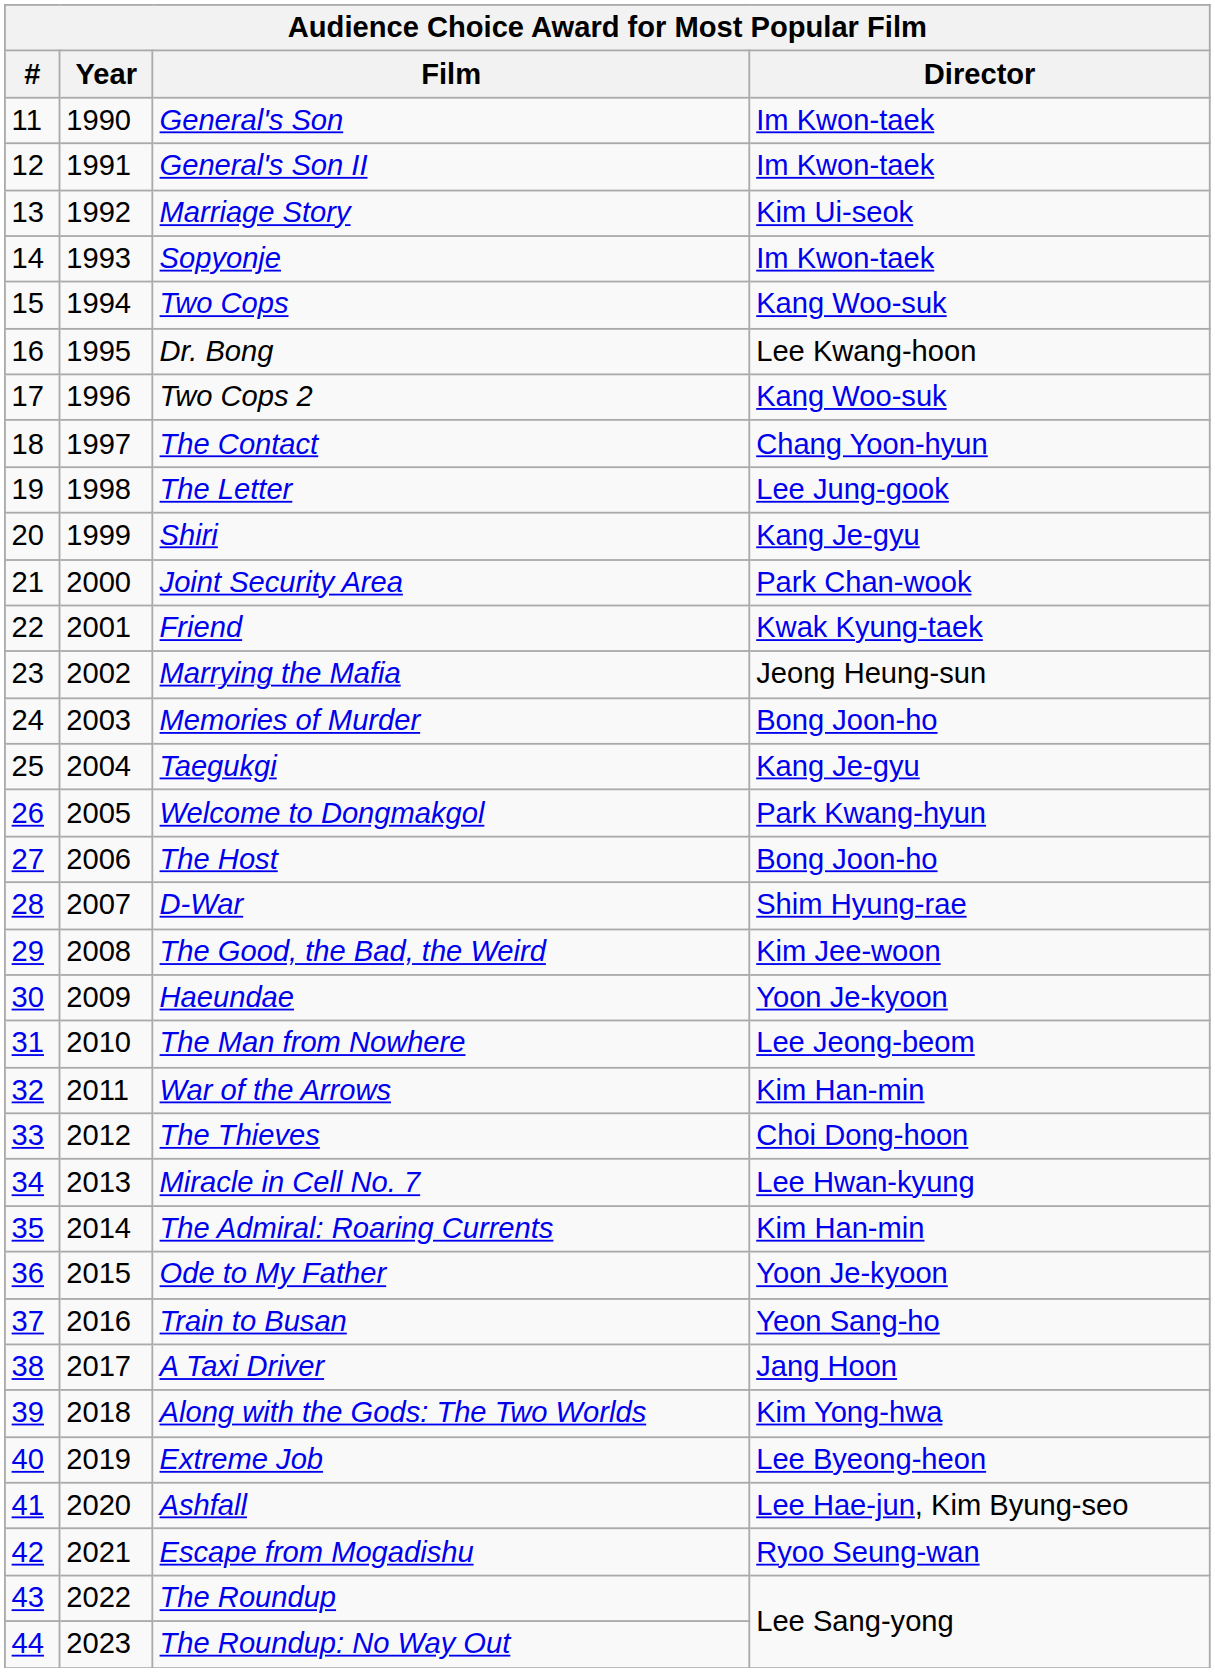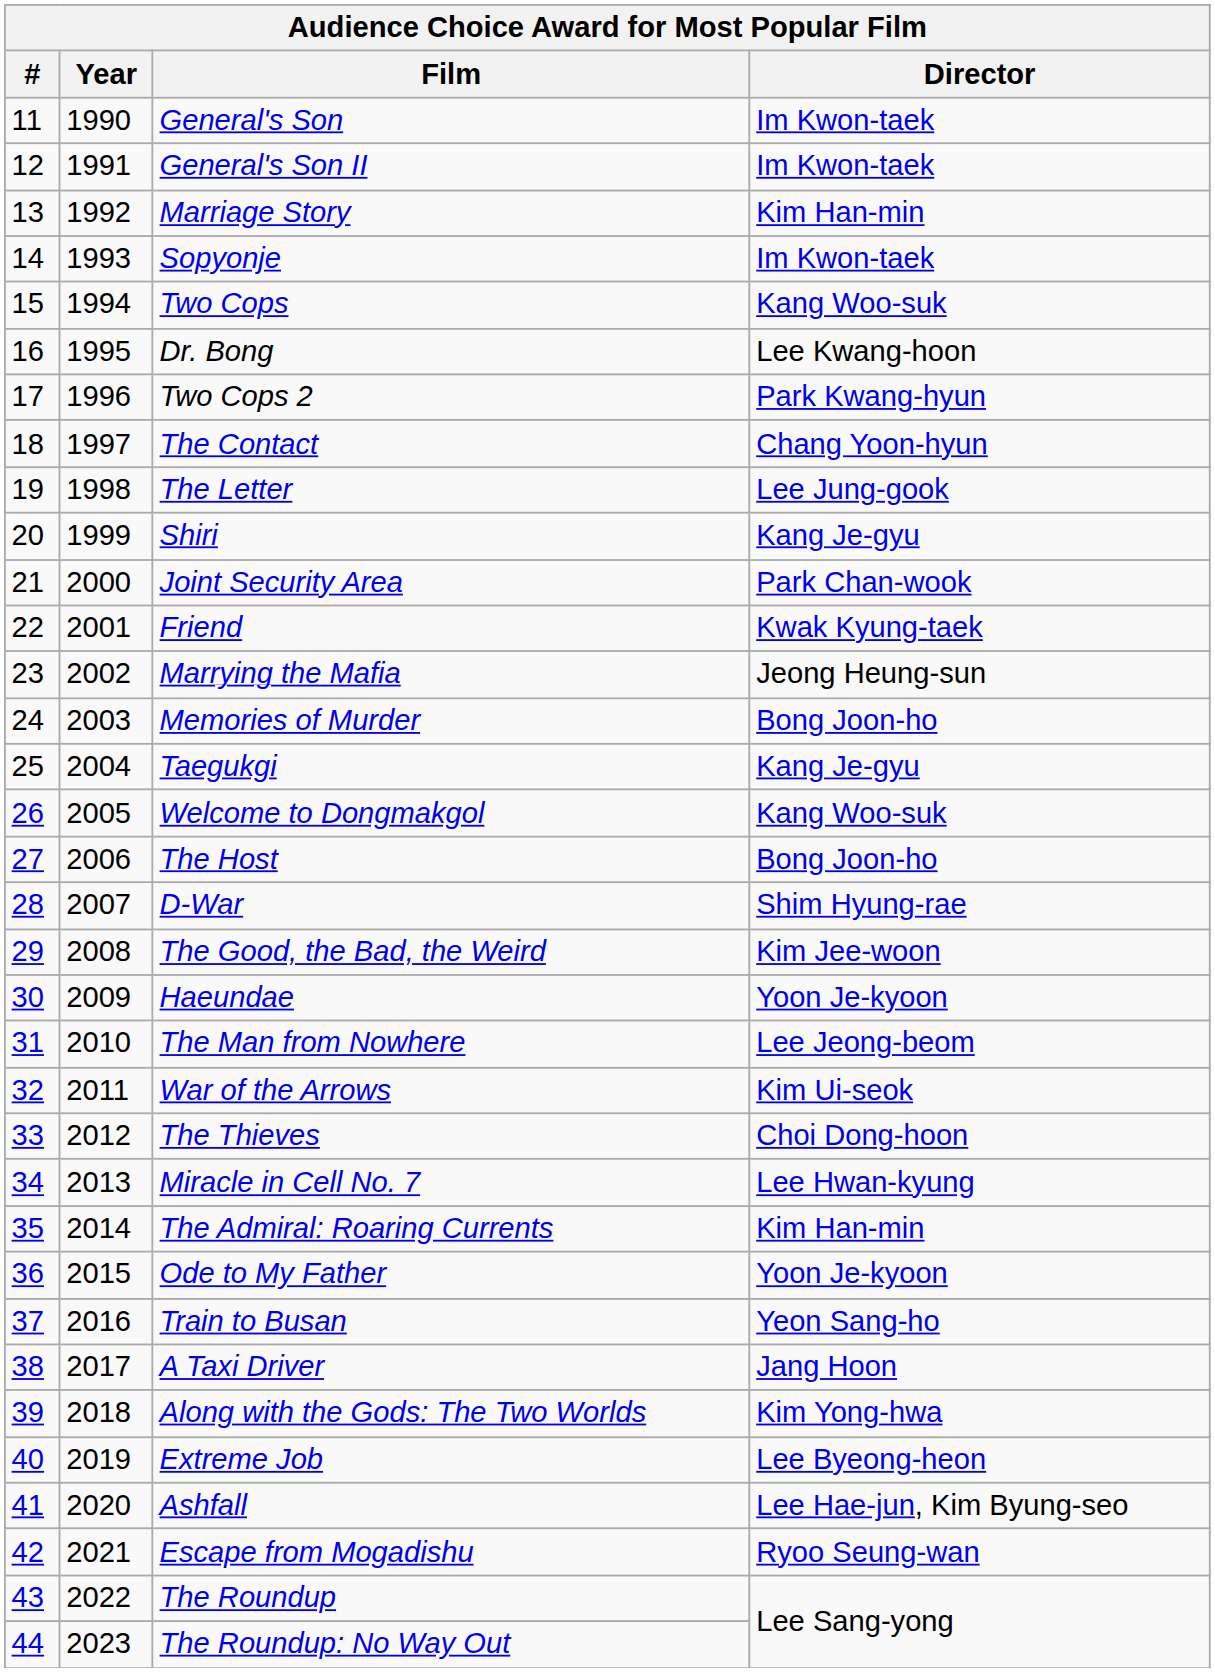Marriage Story | Director: Kim Ui-seok -> Kim Han-min
Two Cops 2 | Director: Kang Woo-suk -> Park Kwang-hyun
Welcome to Dongmakgol | Director: Park Kwang-hyun -> Kang Woo-suk
War of the Arrows | Director: Kim Han-min -> Kim Ui-seok
